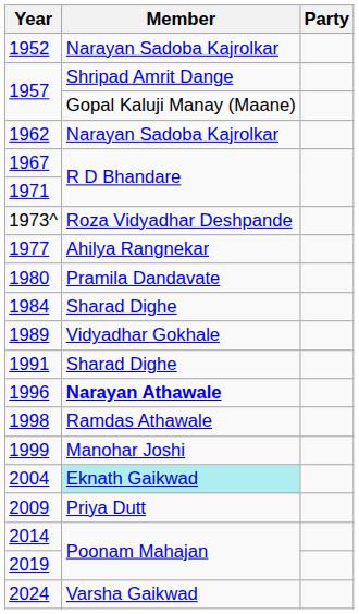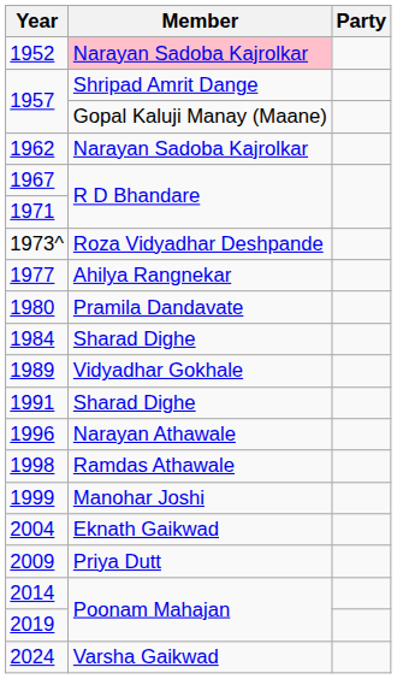1952 | Member: no background -> pink background
1996 | Member: bold -> normal
2004 | Member: paleturquoise background -> no background
